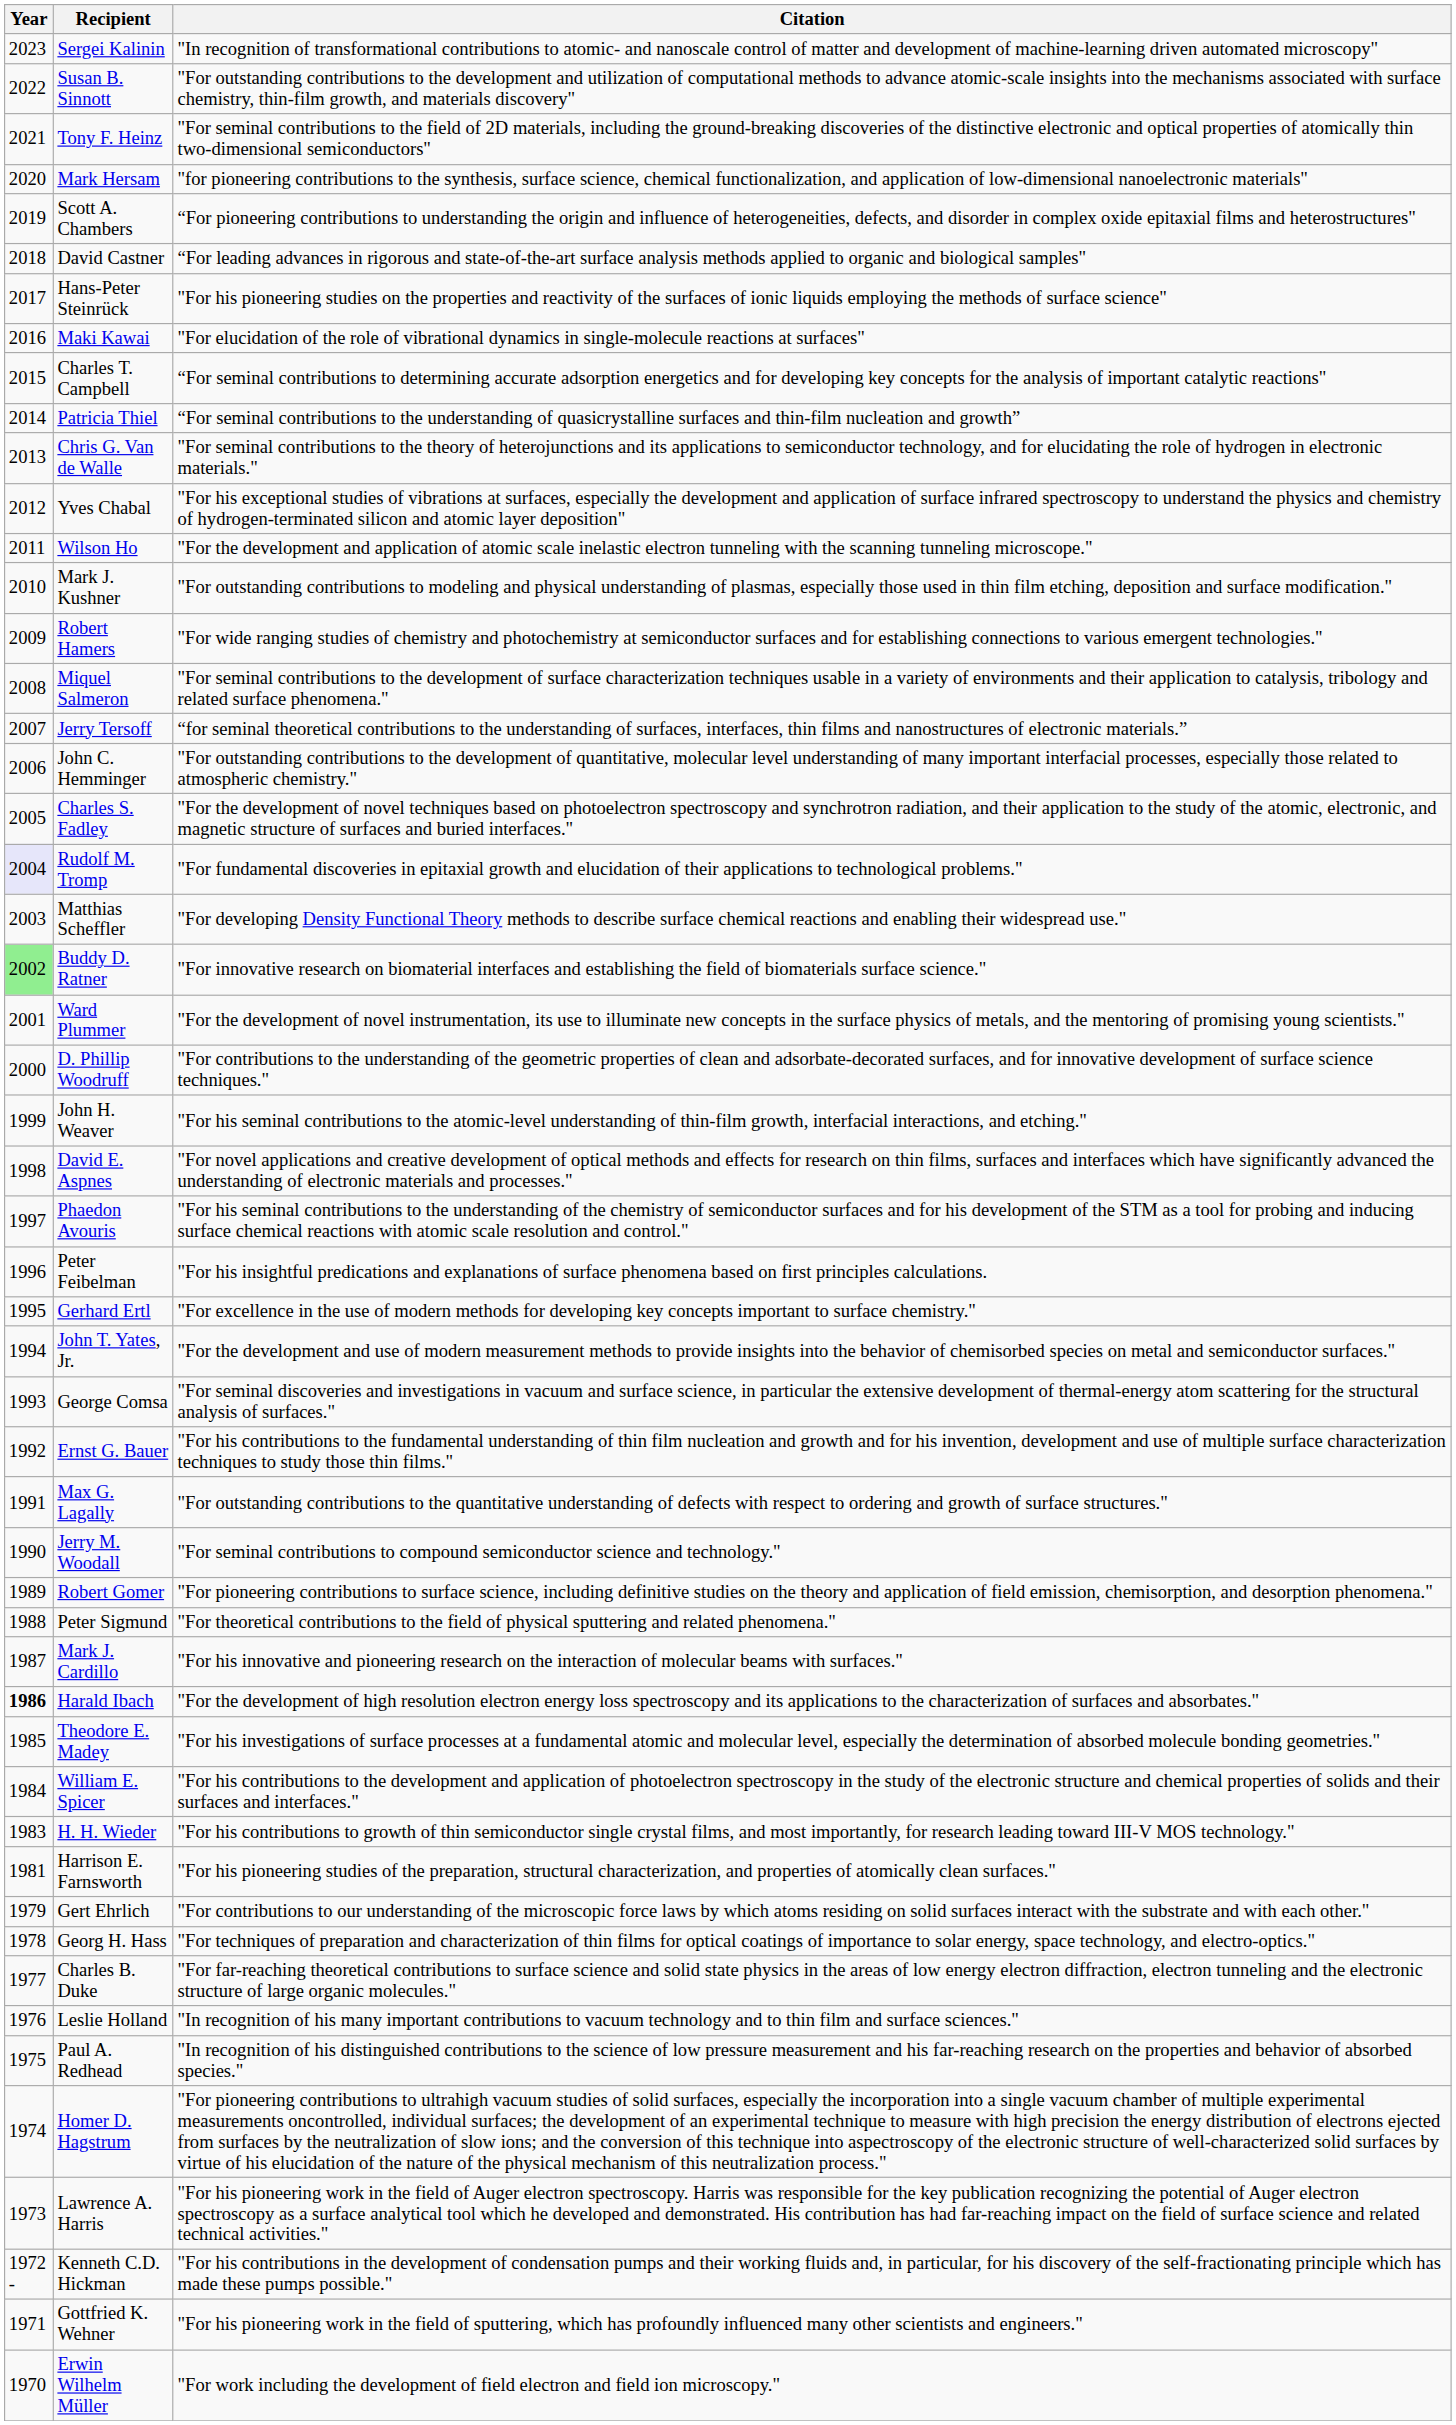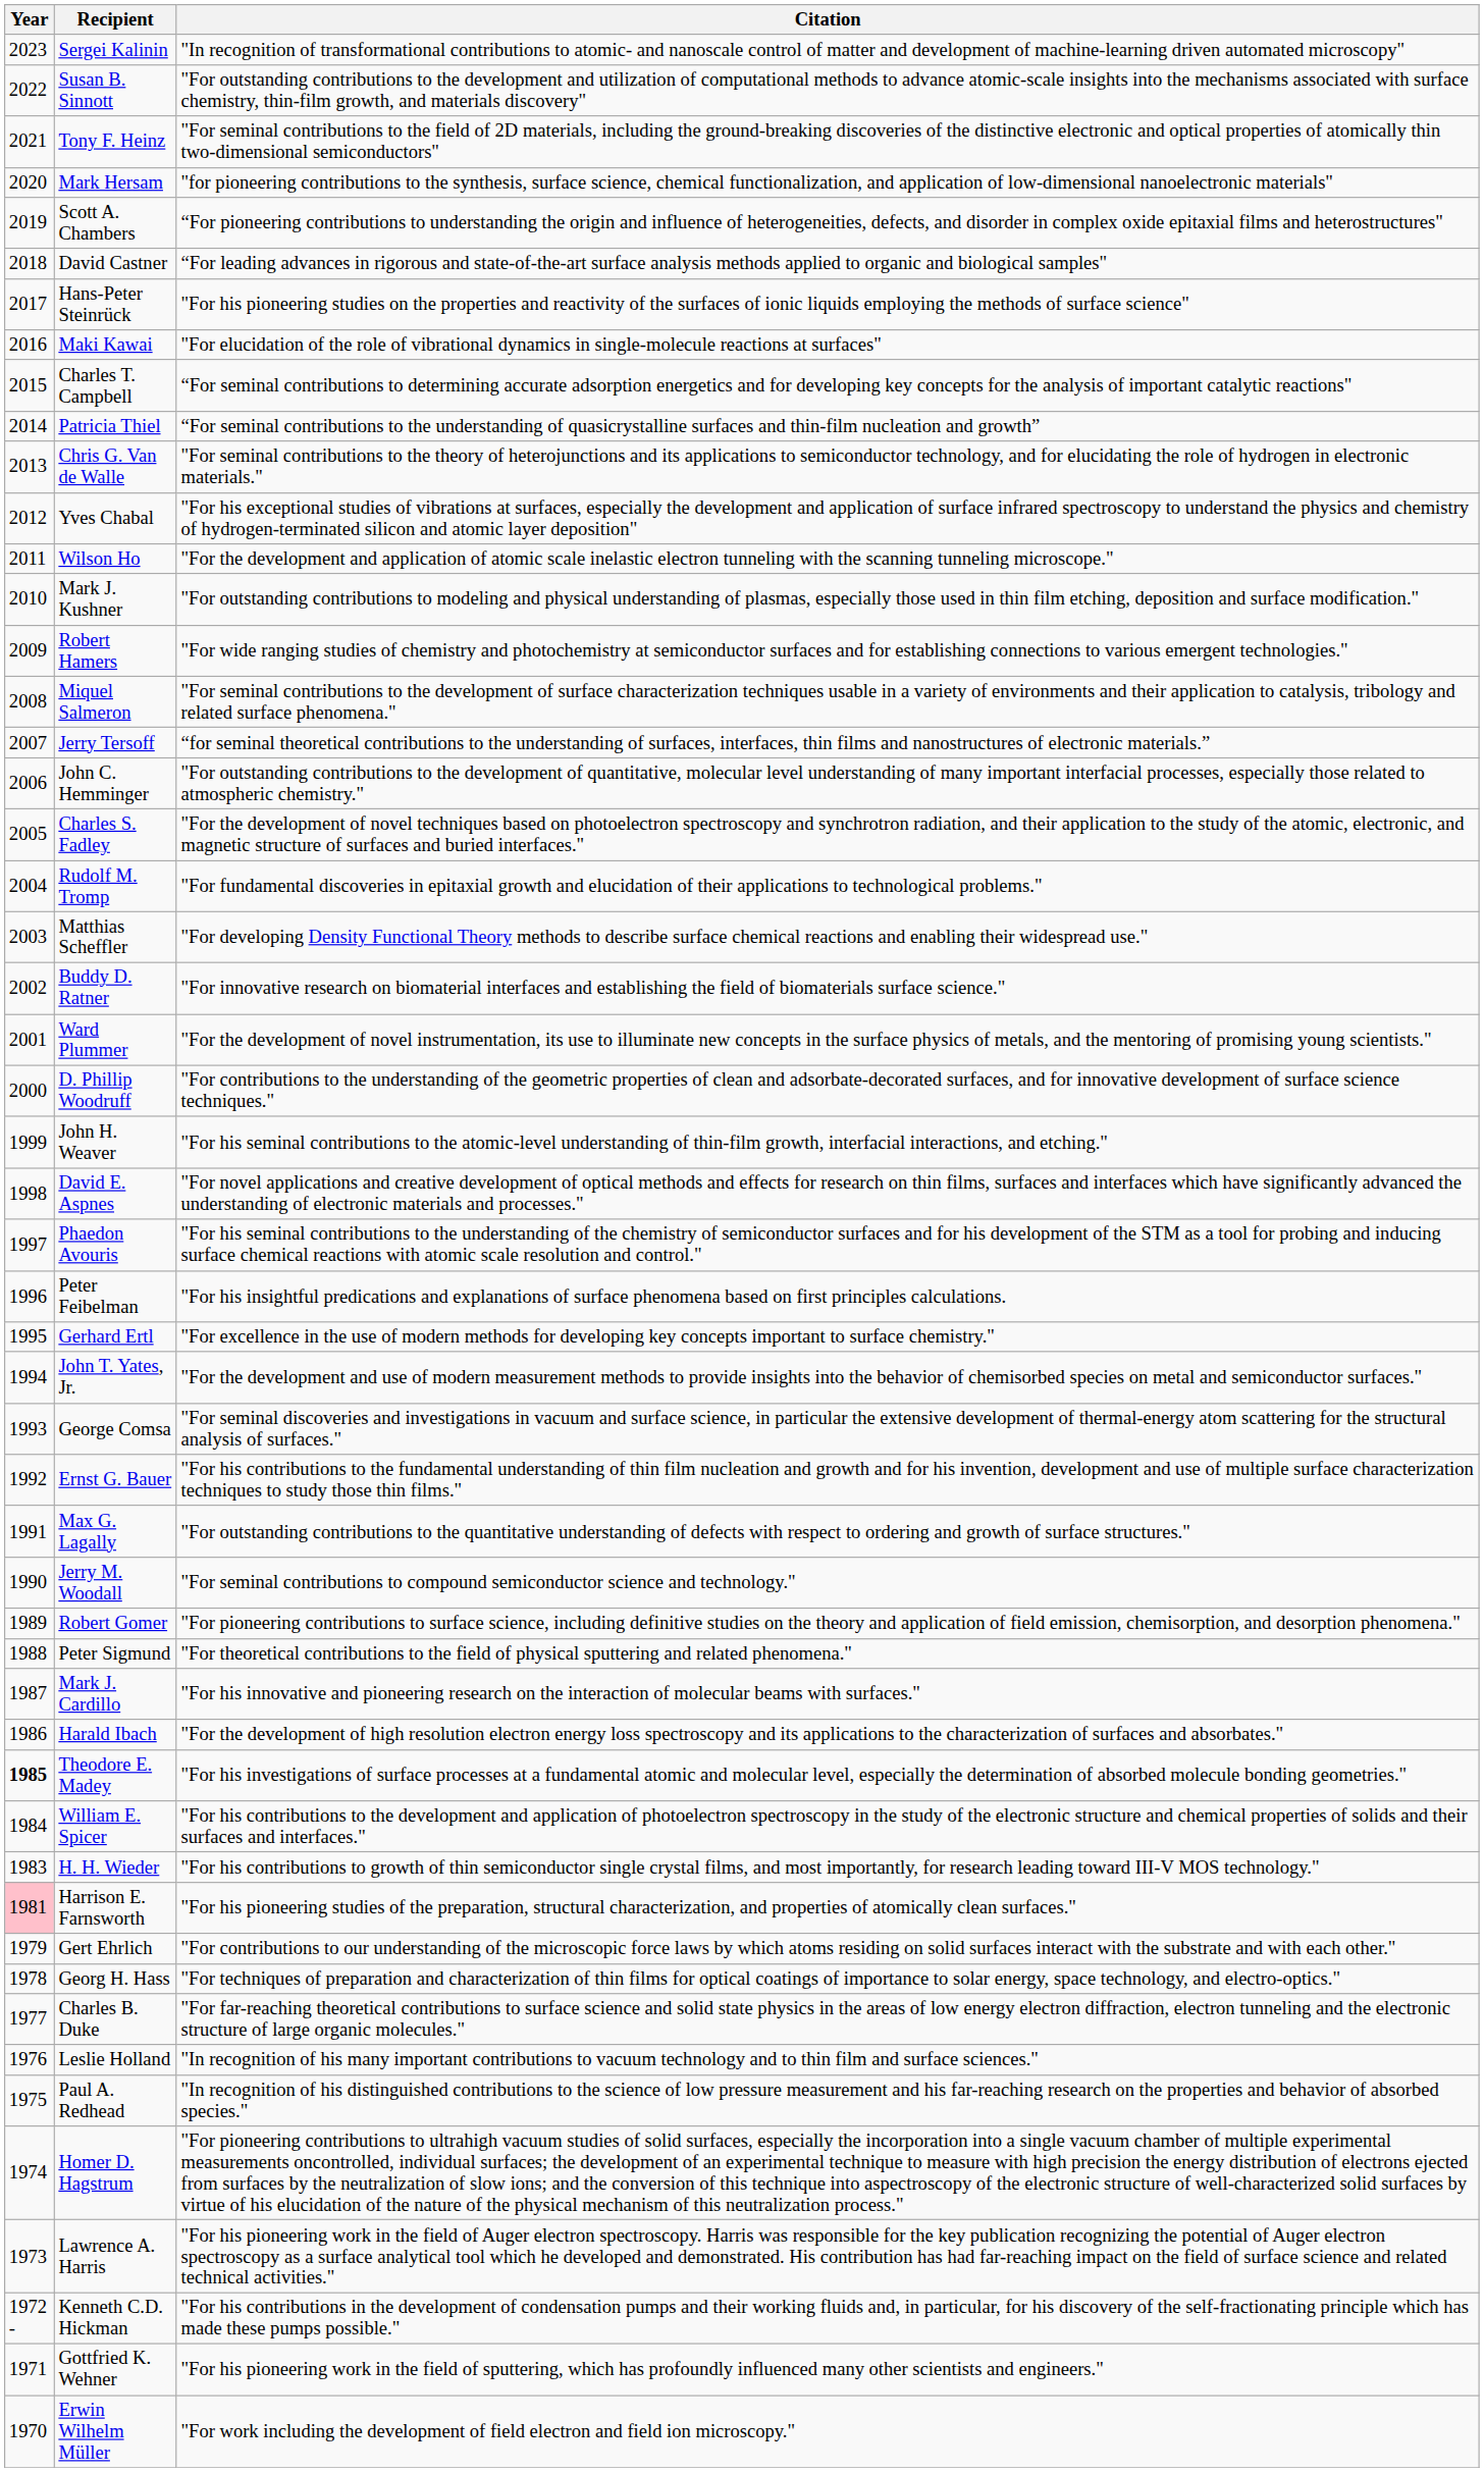Rudolf M. Tromp | Year: lavender background -> no background
Buddy D. Ratner | Year: lightgreen background -> no background
Harald Ibach | Year: bold -> normal
Theodore E. Madey | Year: normal -> bold
Harrison E. Farnsworth | Year: no background -> pink background
